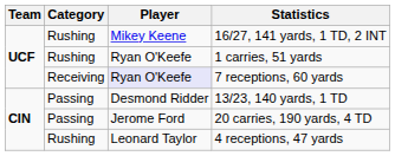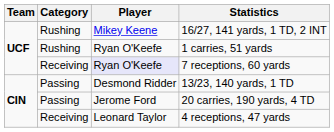4 receptions, 47 yards | Category: Rushing -> Receiving
